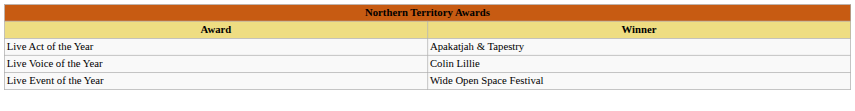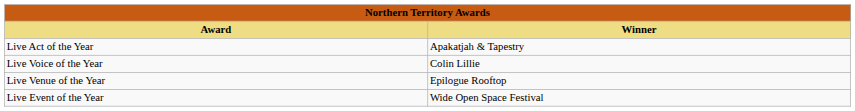+ row: Live Venue of the Year | Epilogue Rooftop
